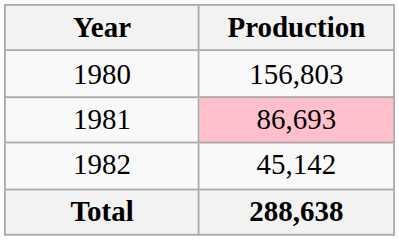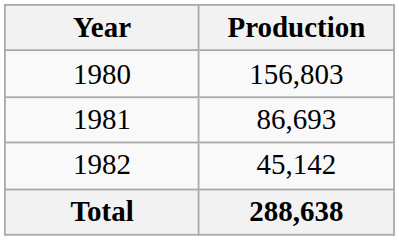1981 | Production: pink background -> no background
